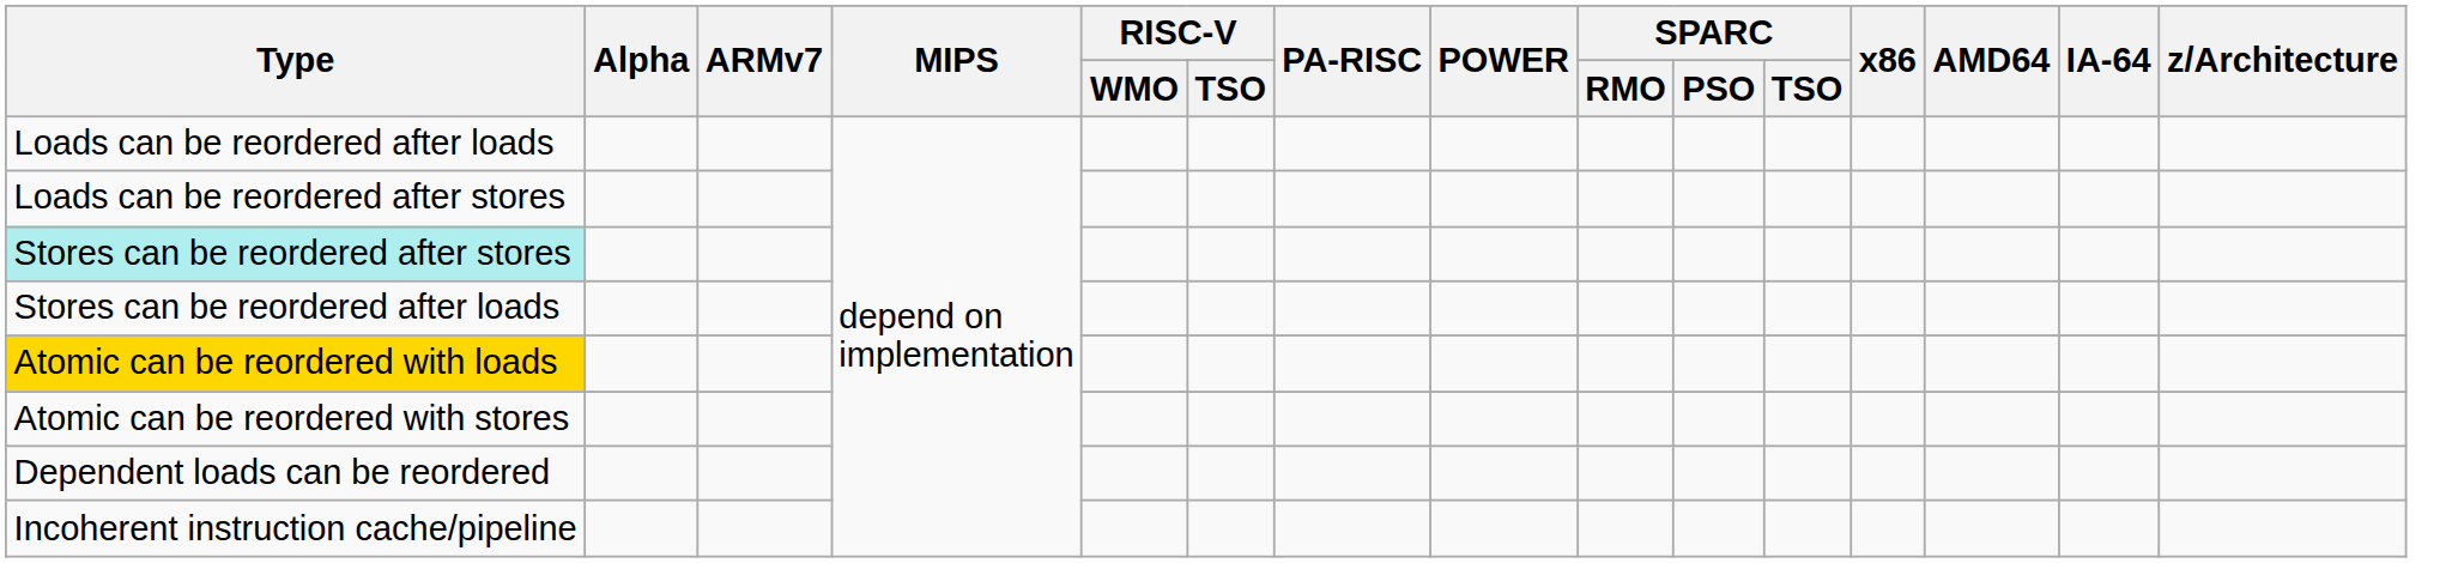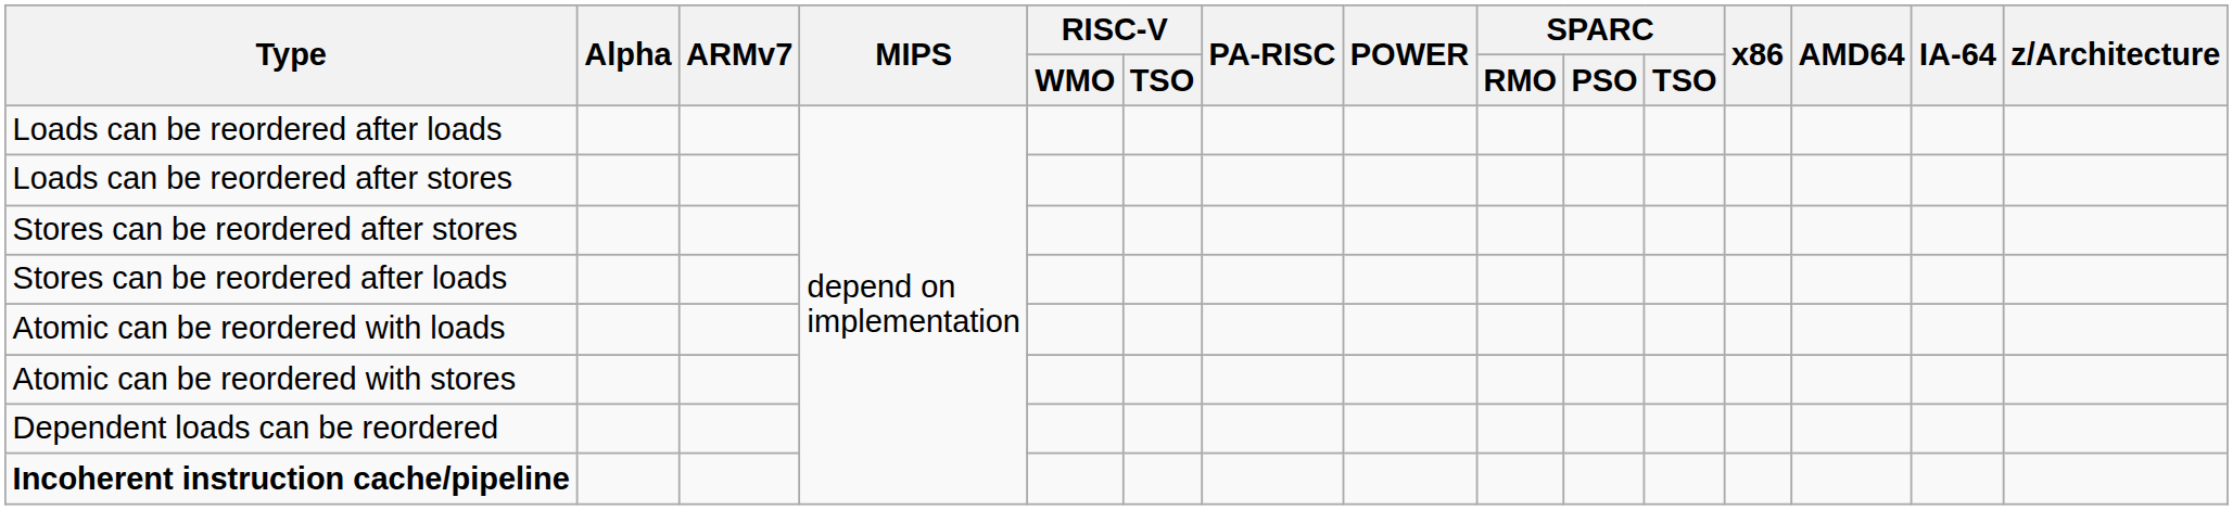Stores can be reordered after stores | Type: paleturquoise background -> no background
Atomic can be reordered with loads | Type: gold background -> no background
Incoherent instruction cache/pipeline | Type: normal -> bold
